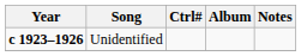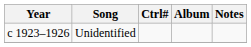Unidentified | Year: bold -> normal
